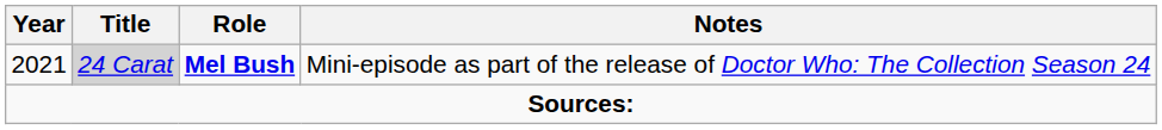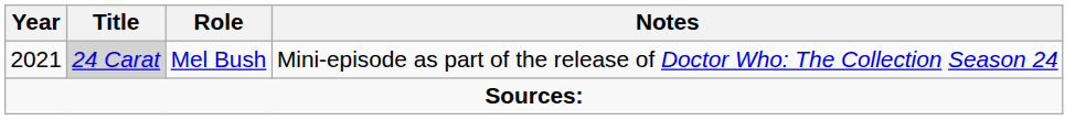2021 | Role: bold -> normal
